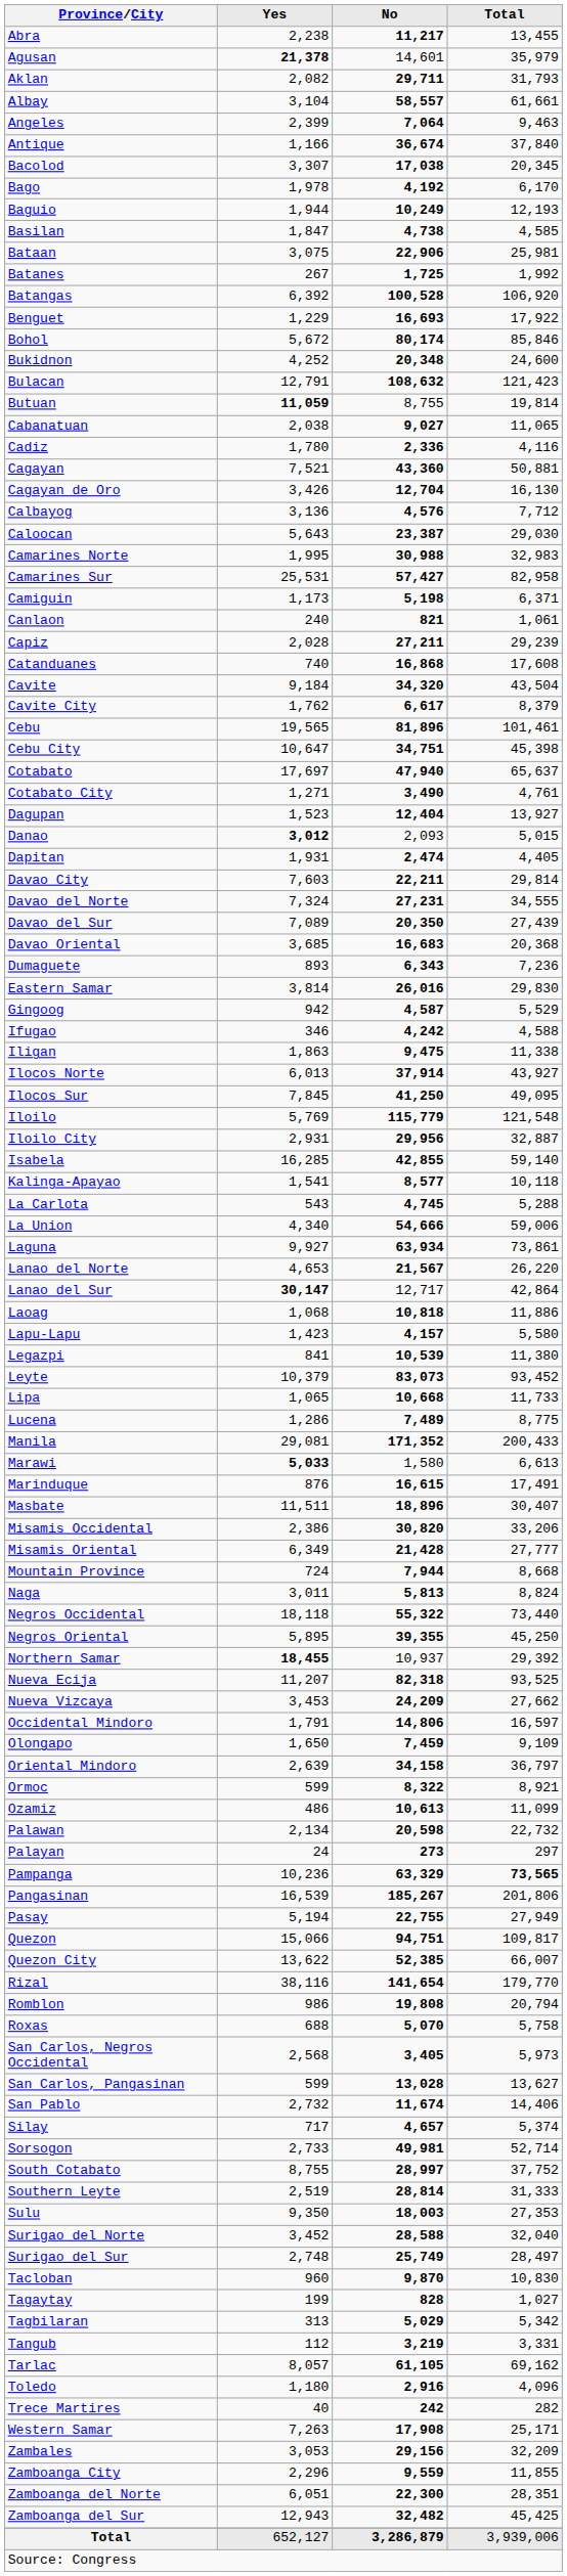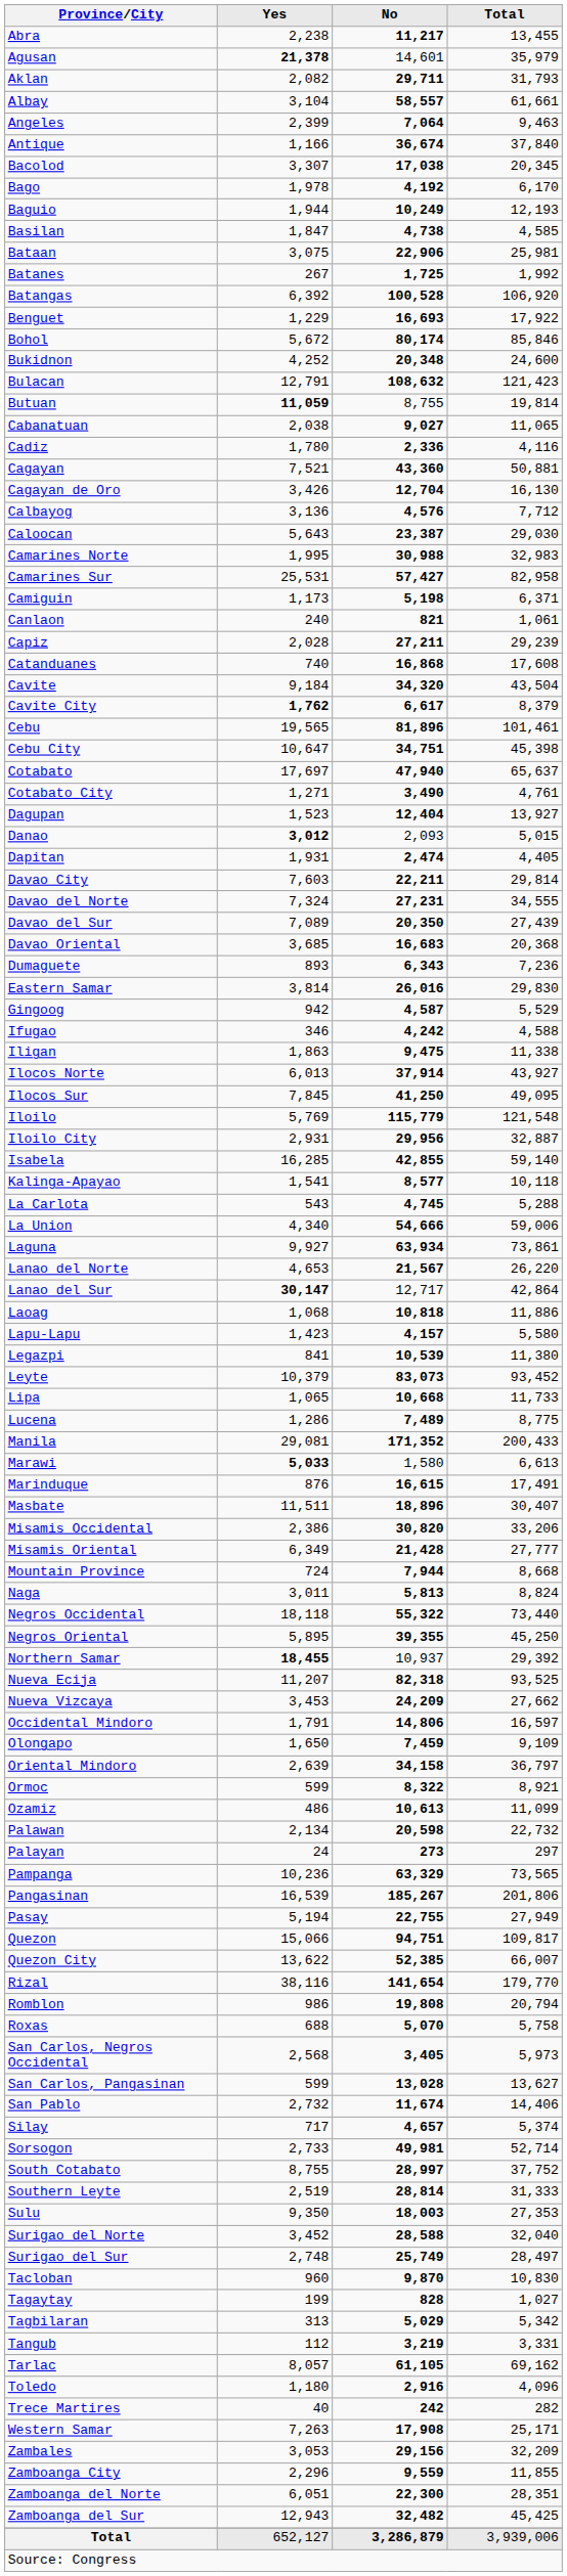Cavite City | Yes: normal -> bold
Pampanga | Total: bold -> normal
